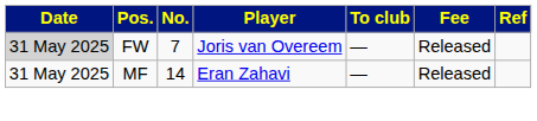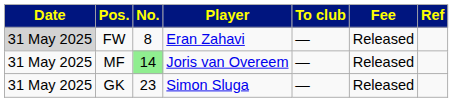FW | No.: 7 -> 8
FW | Player: Joris van Overeem -> Eran Zahavi
MF | No.: no background -> lightgreen background
MF | Player: Eran Zahavi -> Joris van Overeem
+ row: 31 May 2025 | GK | 23 | Simon Sluga | — | Released
